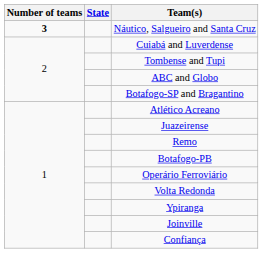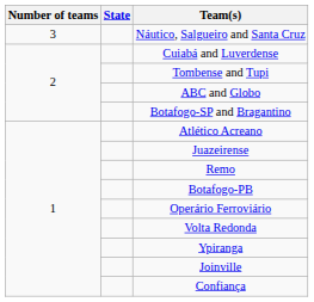Náutico, Salgueiro and Santa Cruz | Number of teams: bold -> normal
